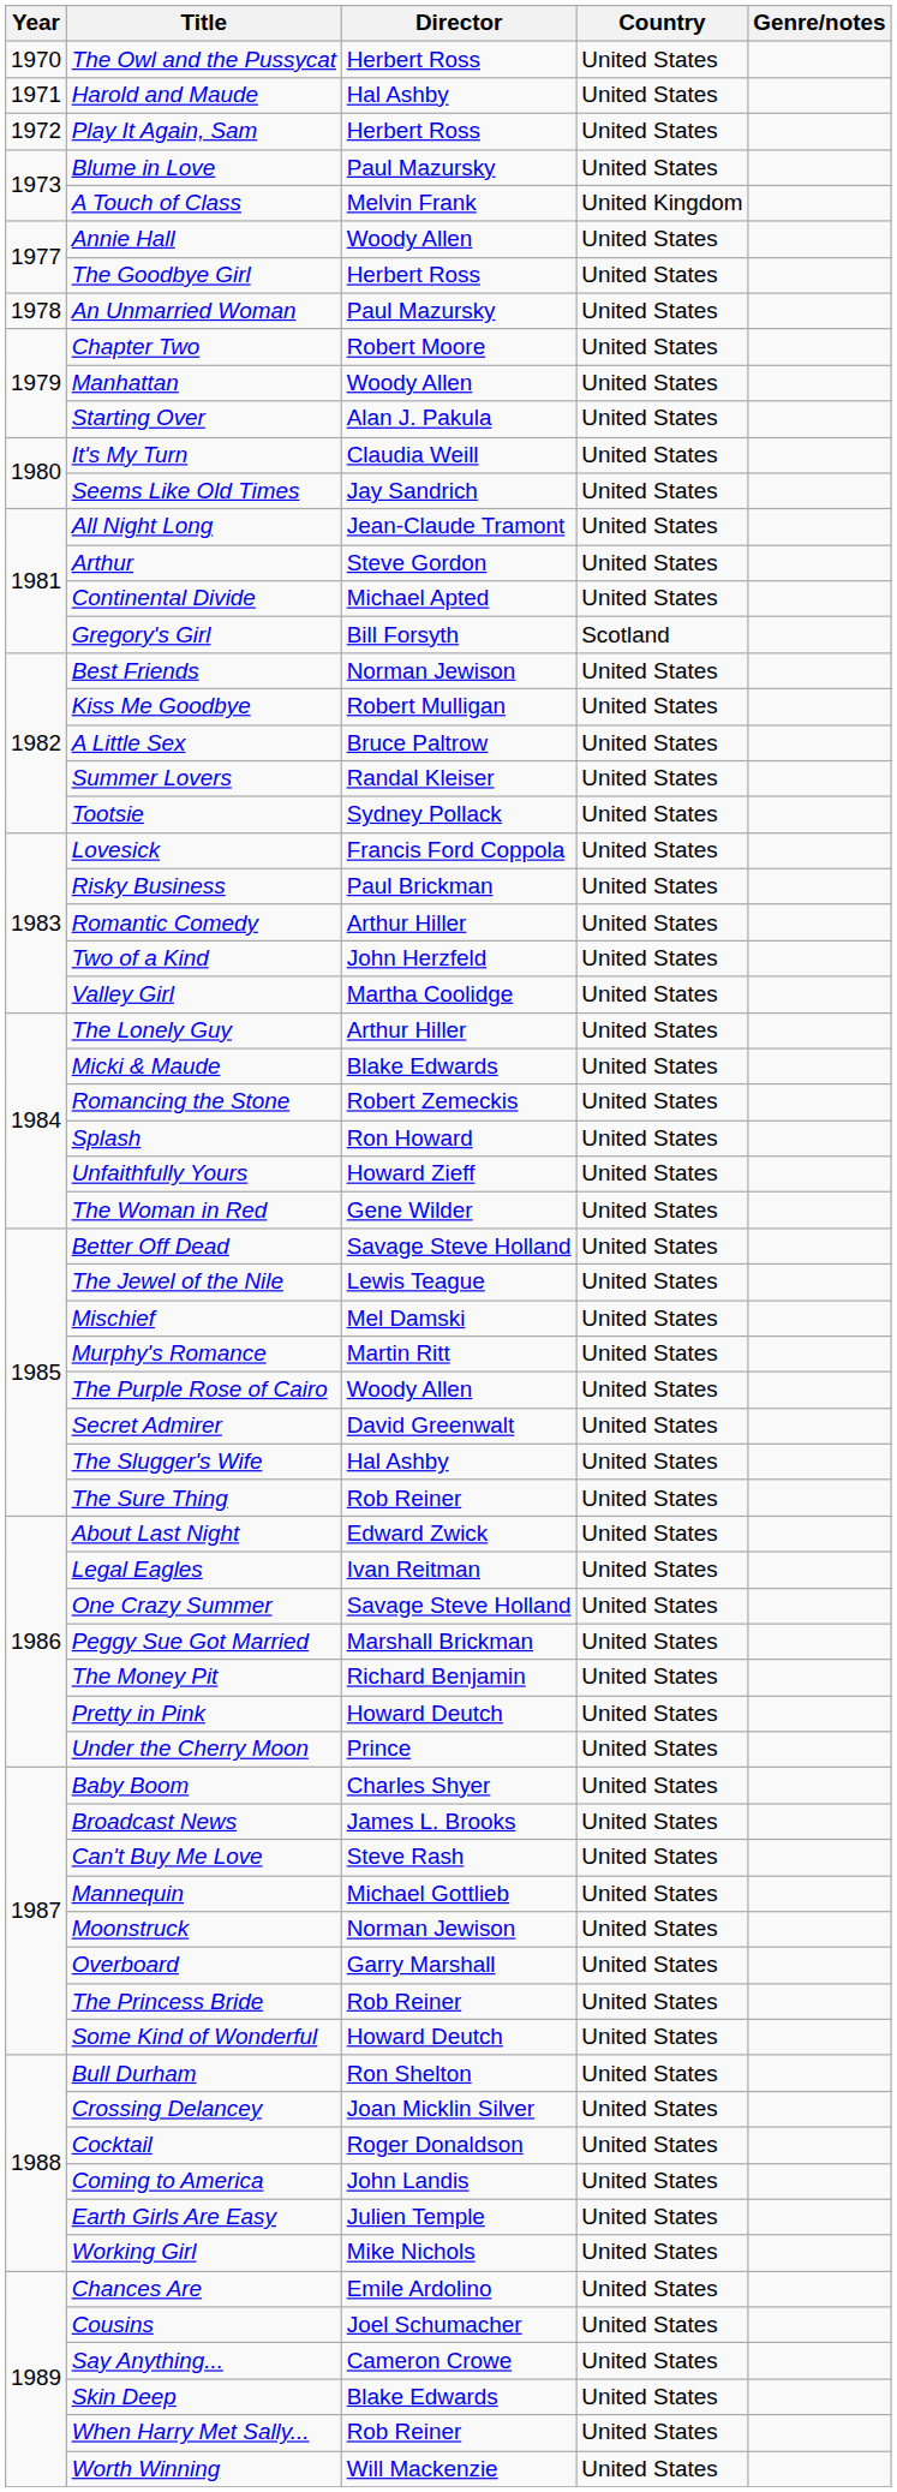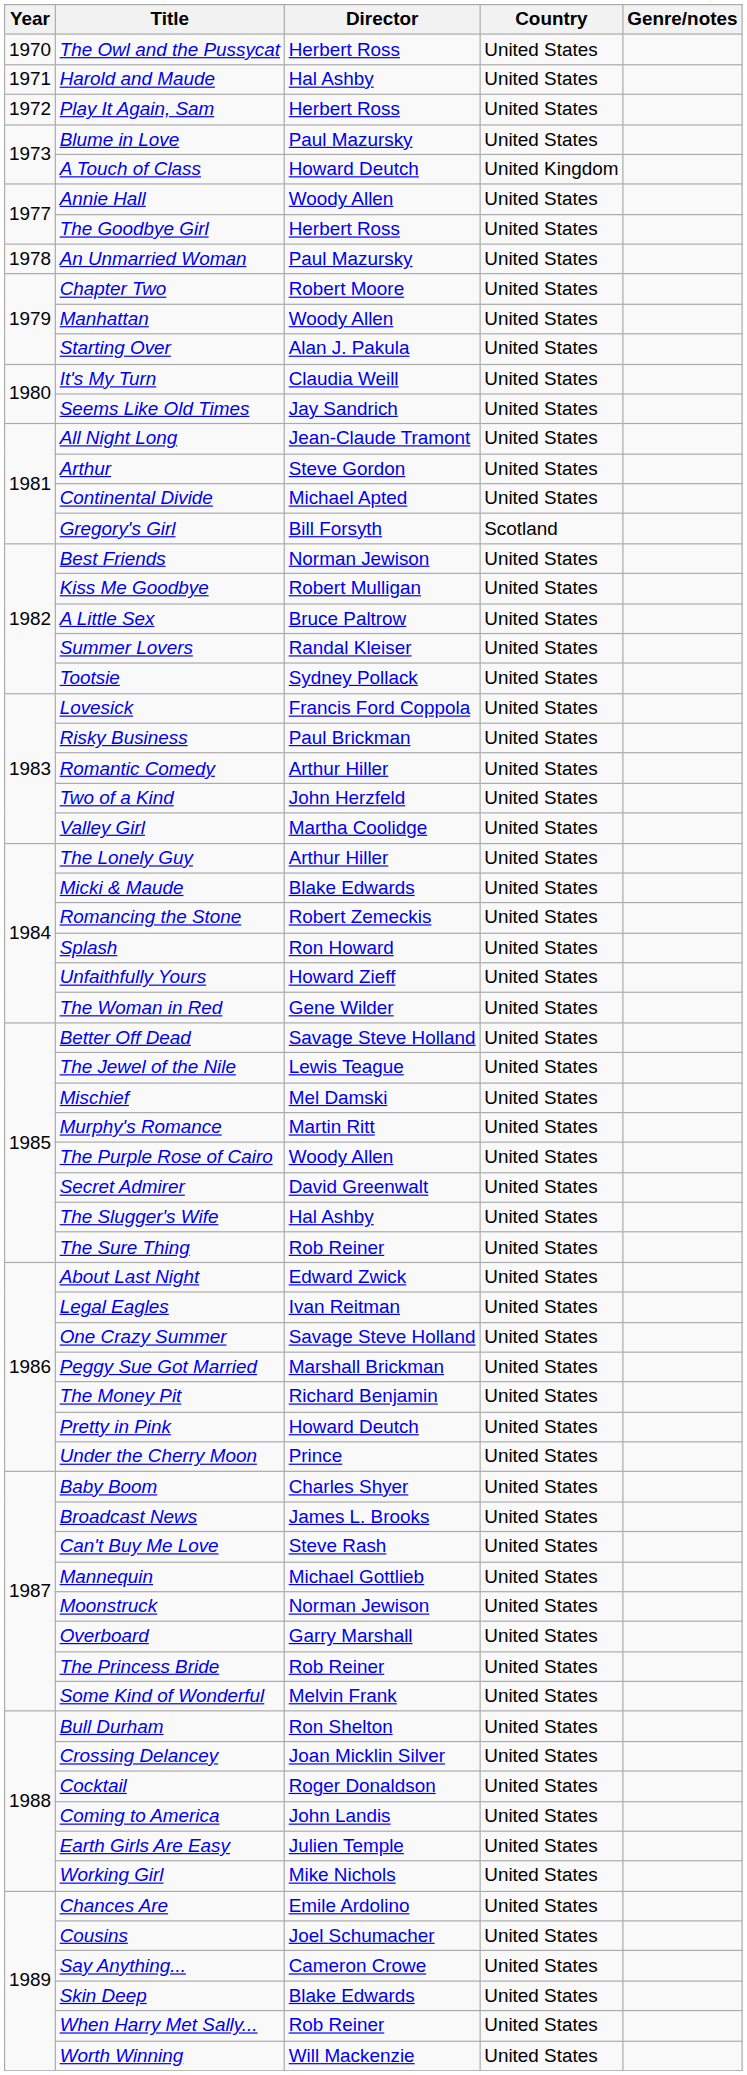A Touch of Class | Director: Melvin Frank -> Howard Deutch
Some Kind of Wonderful | Director: Howard Deutch -> Melvin Frank
